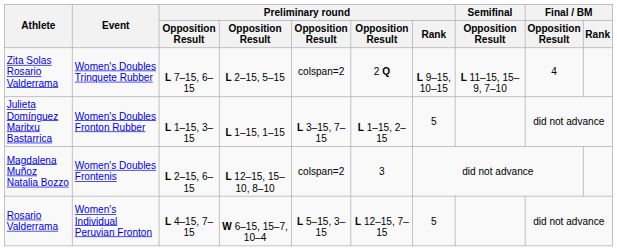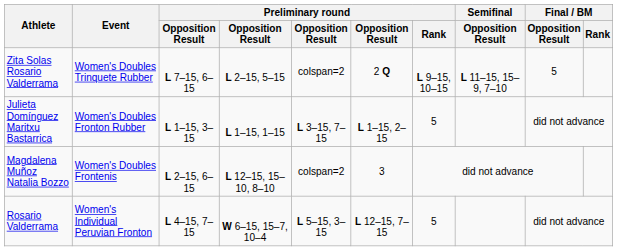Zita Solas Rosario Valderrama | Final / BM / Opposition Result: 4 -> 5
